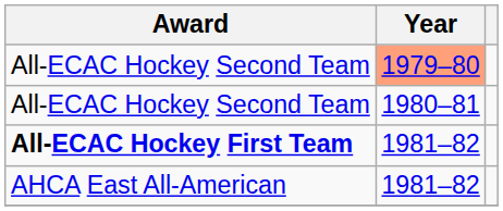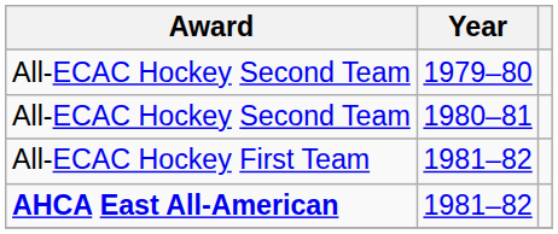row 2 | Year: lightsalmon background -> no background
row 4 | Award: bold -> normal
row 5 | Award: normal -> bold
